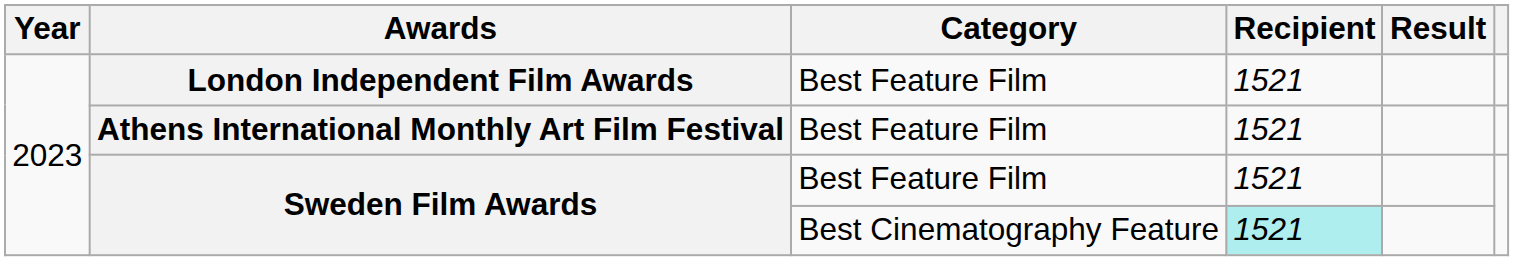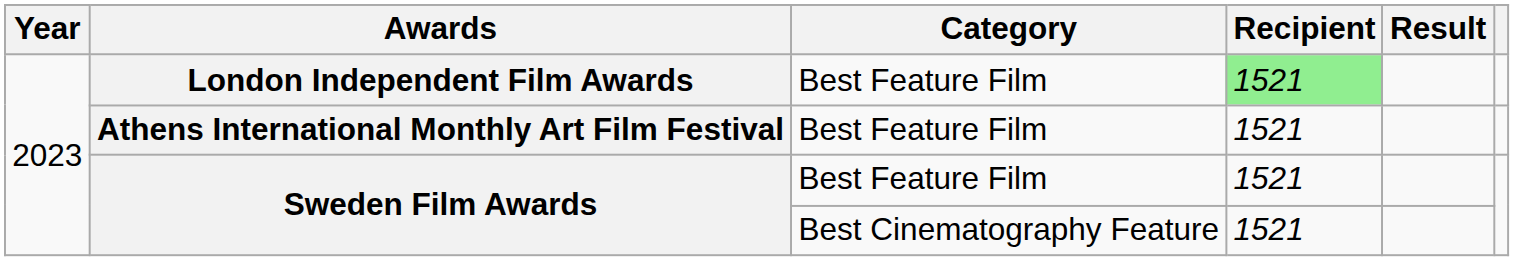London Independent Film Awards | Recipient: no background -> lightgreen background
Sweden Film Awards / Best Cinematography Feature | Recipient: paleturquoise background -> no background
